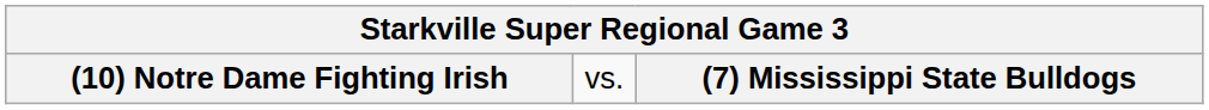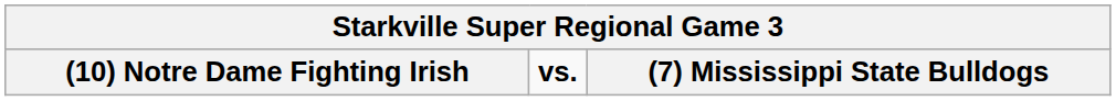(10) Notre Dame Fighting Irish | column 2: normal -> bold
